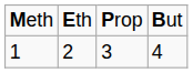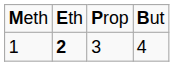1 | column 2: normal -> bold
